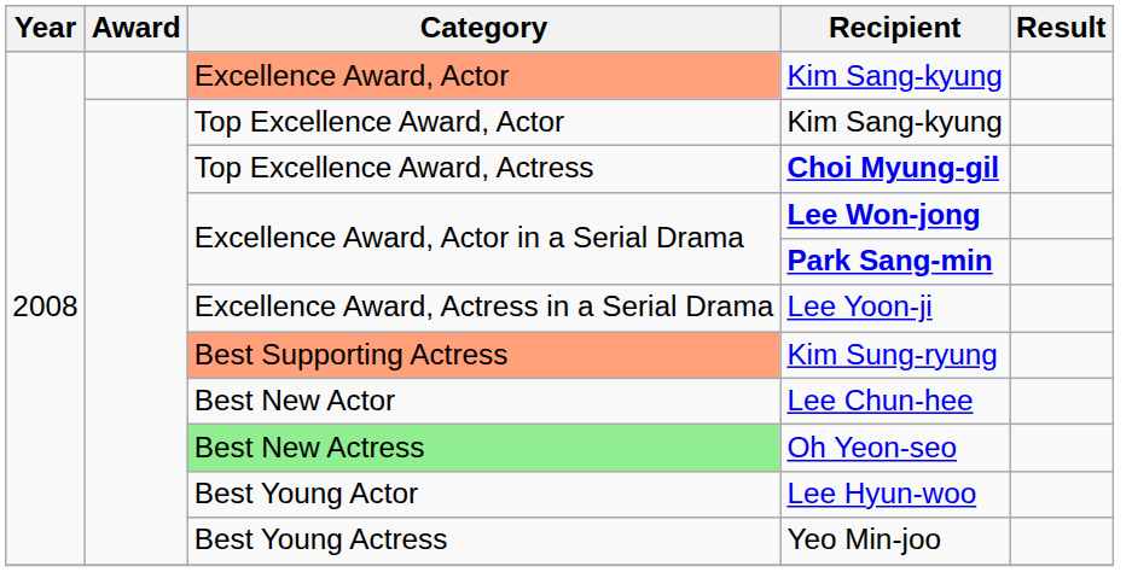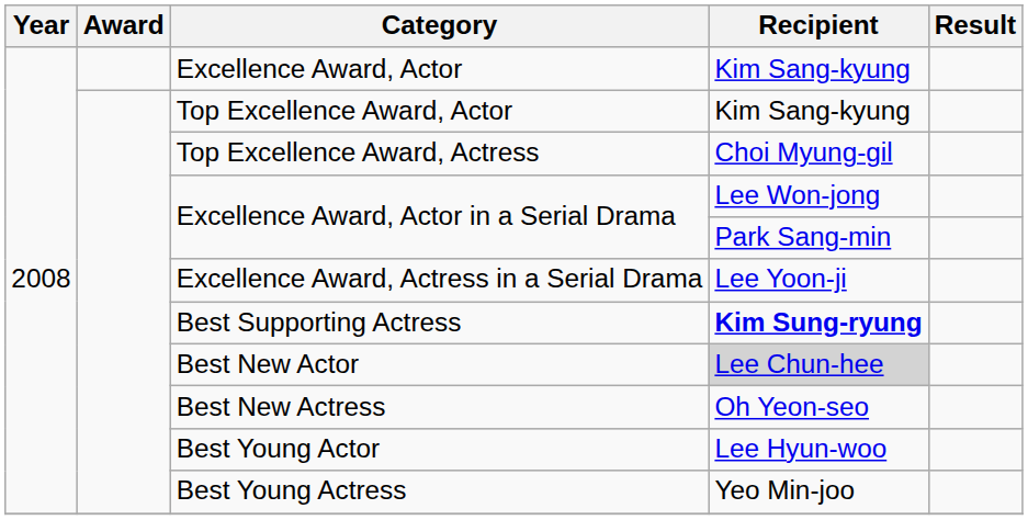Excellence Award, Actor | Category: lightsalmon background -> no background
Top Excellence Award, Actress | Recipient: bold -> normal
Excellence Award, Actor in a Serial Drama / Lee Won-jong | Recipient: bold -> normal
Excellence Award, Actor in a Serial Drama / Park Sang-min | Recipient: bold -> normal
Best Supporting Actress | Category: lightsalmon background -> no background
Best Supporting Actress | Recipient: normal -> bold
Best New Actor | Recipient: no background -> lightgrey background
Best New Actress | Category: lightgreen background -> no background
